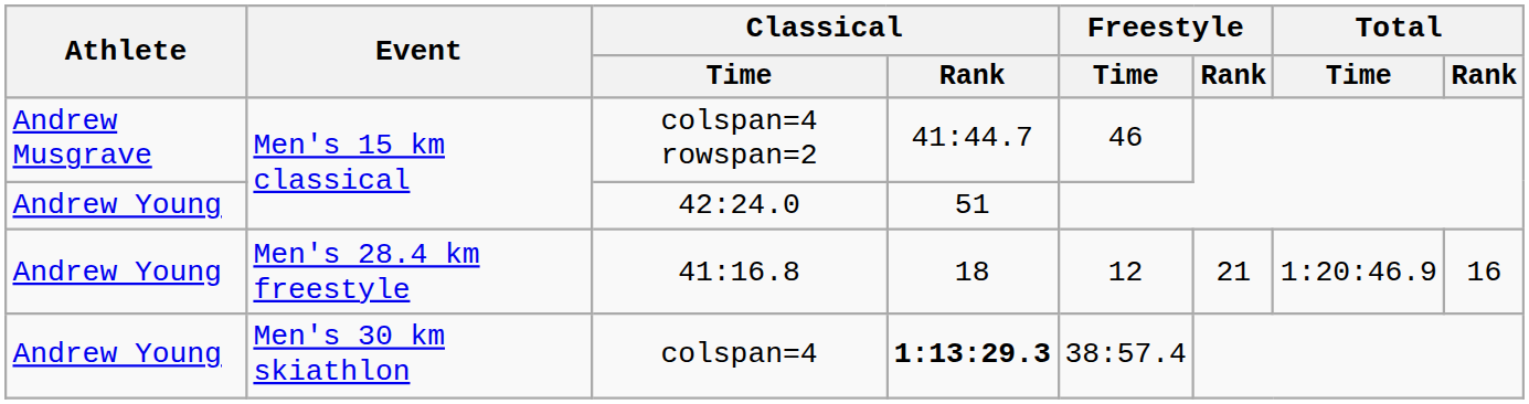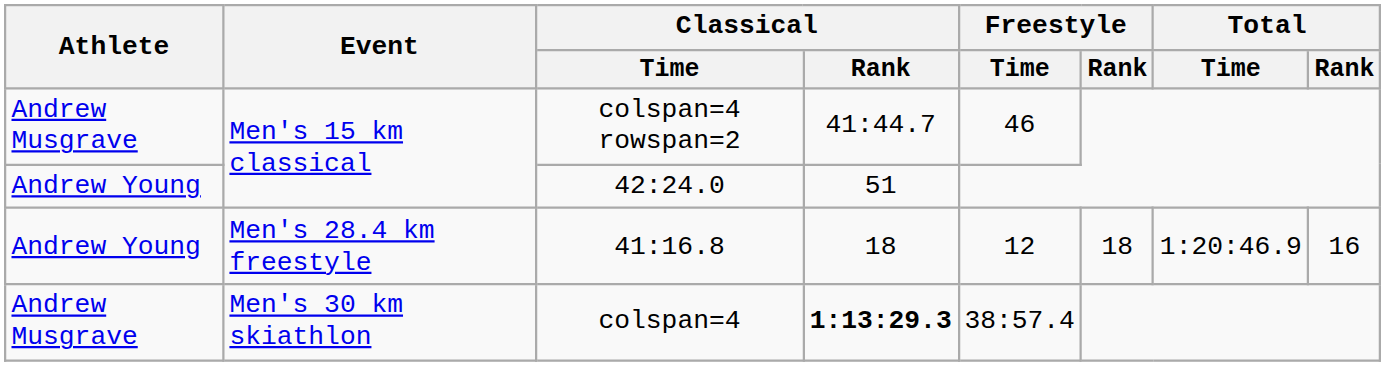41:16.8 | Freestyle / Rank: 21 -> 18
colspan=4 | Athlete: Andrew Young -> Andrew Musgrave
